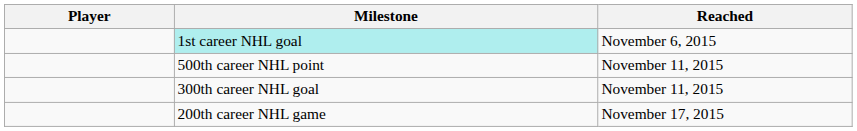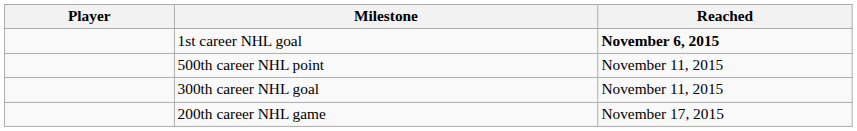row 2 | Milestone: paleturquoise background -> no background
row 2 | Reached: normal -> bold
